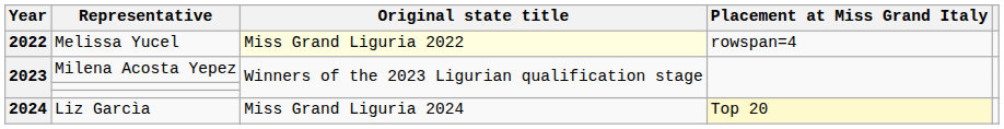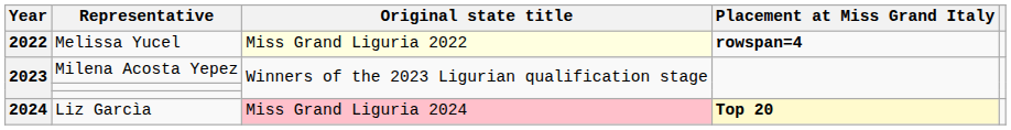Melissa Yucel | Placement at Miss Grand Italy: normal -> bold
Liz Garcìa | Original state title: no background -> pink background
Liz Garcìa | Placement at Miss Grand Italy: normal -> bold
